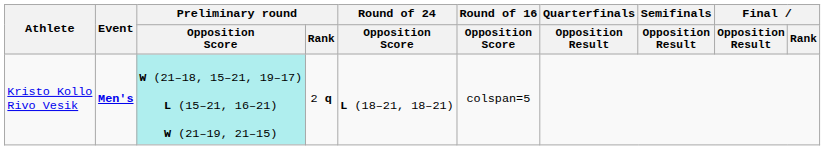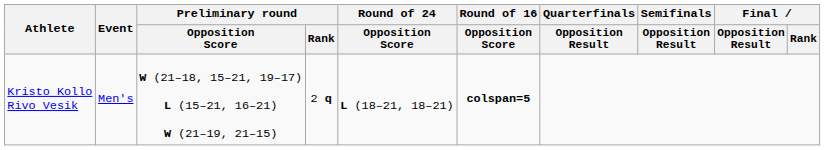Kristo Kollo Rivo Vesik | Event: bold -> normal
Kristo Kollo Rivo Vesik | Preliminary round / Opposition Score: paleturquoise background -> no background
Kristo Kollo Rivo Vesik | Round of 16 / Opposition Score: normal -> bold
